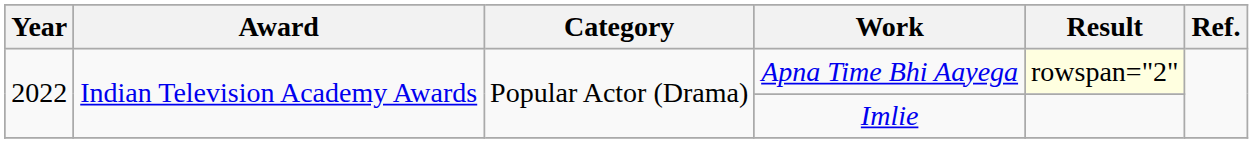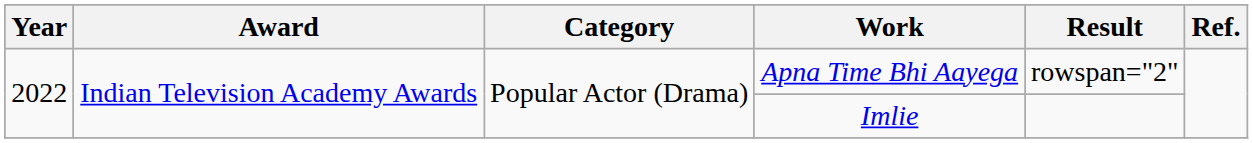Apna Time Bhi Aayega | Result: lightyellow background -> no background
